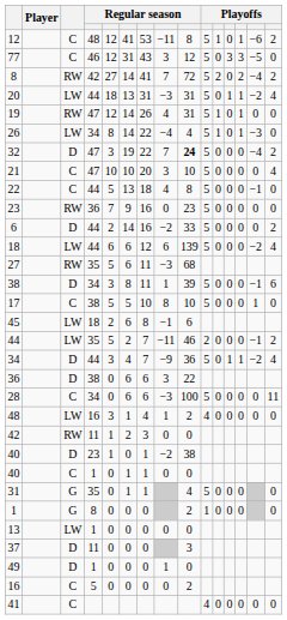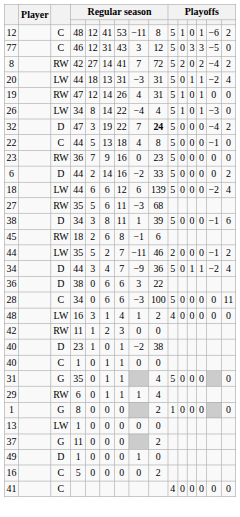- row: 21 | C | 47 | 10 | 10 | 20 | 3 | 10 | 5 | 0 | 0 | 0 | 0 | 4
- row: 17 | C | 38 | 5 | 5 | 10 | 8 | 10 | 5 | 0 | 0 | 0 | 1 | 0
45 | column 3: LW -> RW
+ row: 29 | RW | 6 | 0 | 1 | 1 | 1 | 4
37 | column 3: D -> G
37 | column 9: 3 -> 2
